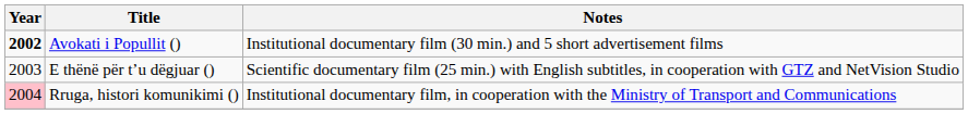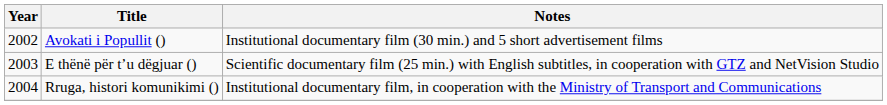Avokati i Popullit () | Year: bold -> normal
Rruga, histori komunikimi () | Year: pink background -> no background
